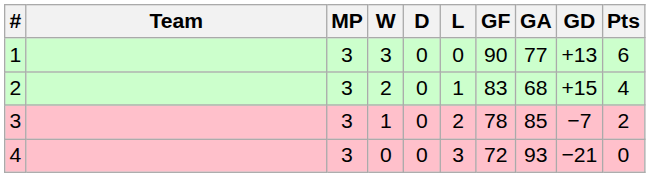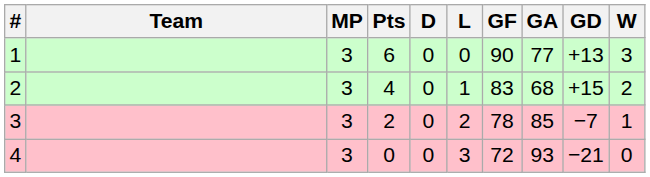columns swapped: W <-> Pts
